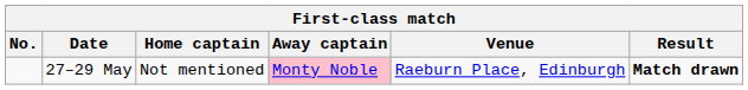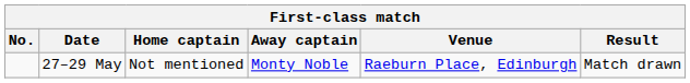27–29 May | Away captain: pink background -> no background
27–29 May | Result: bold -> normal
